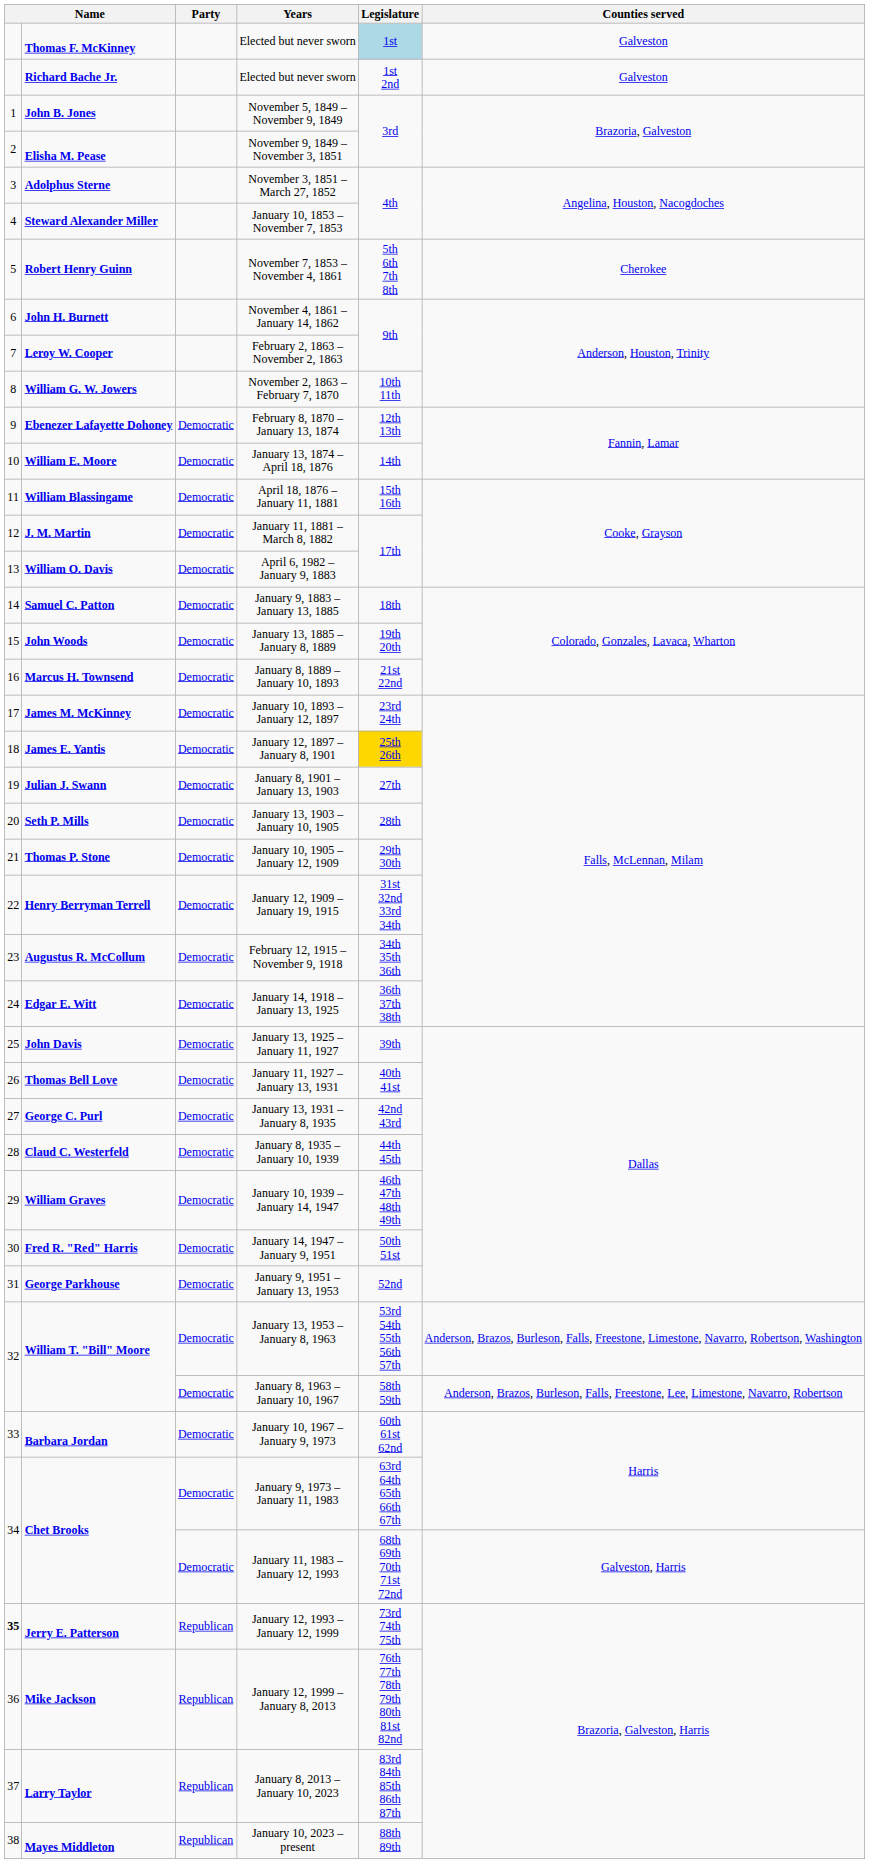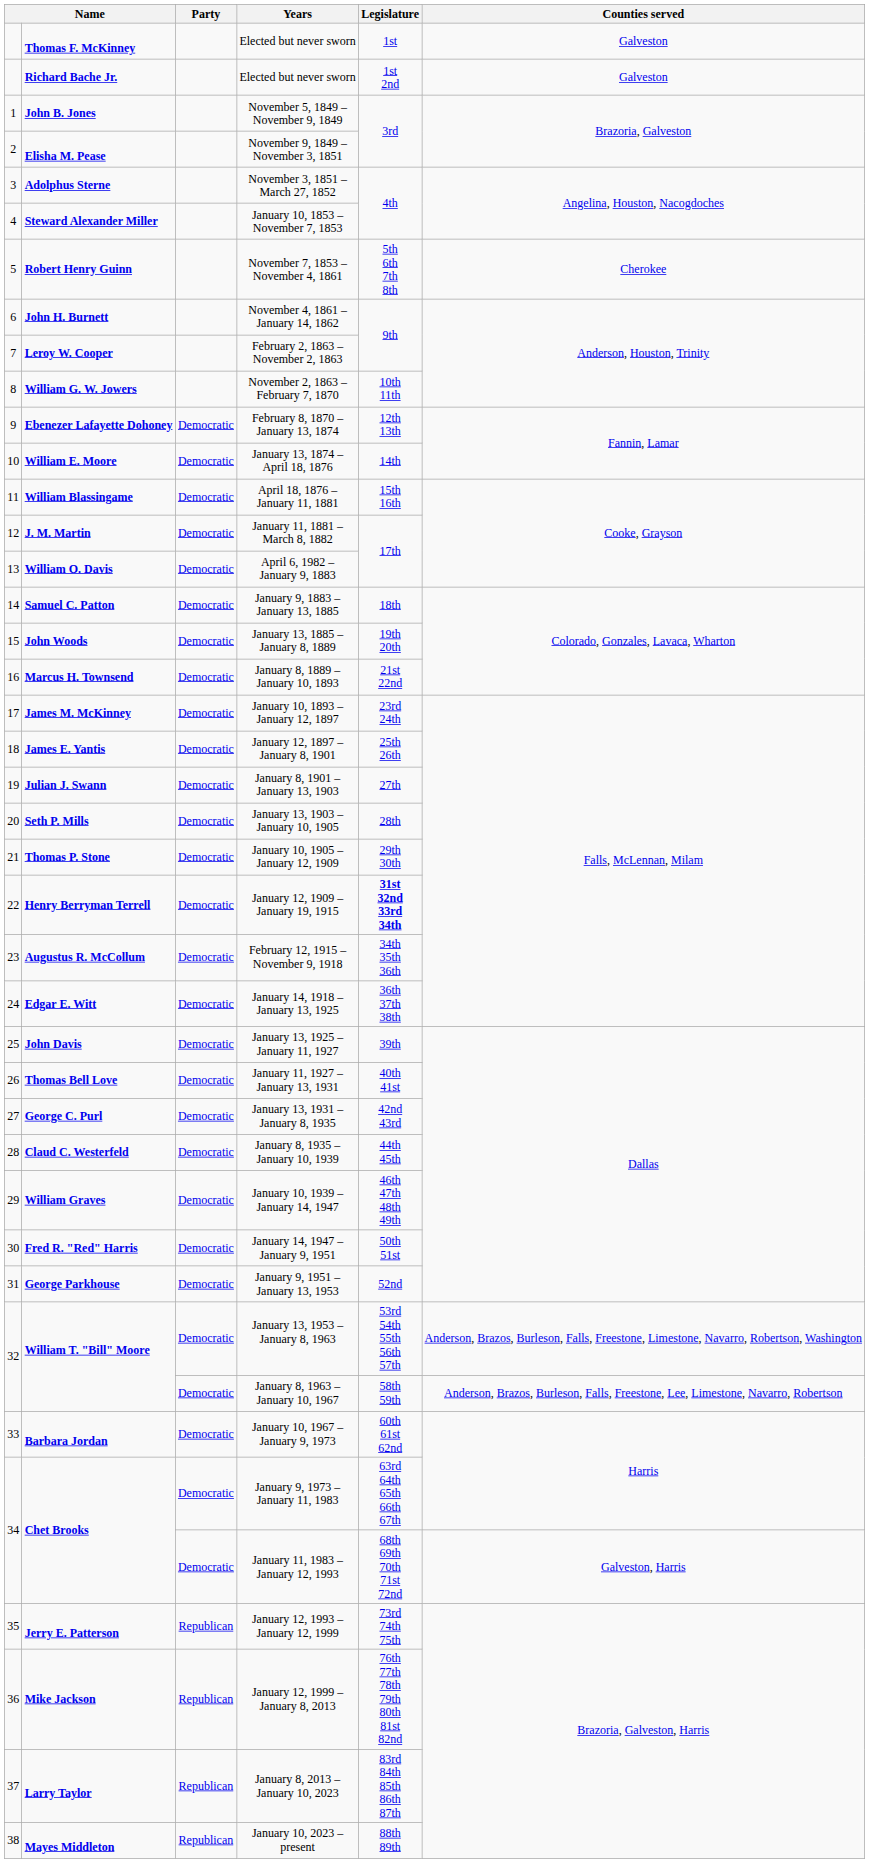Thomas F. McKinney / Elected but never sworn | Legislature: lightblue background -> no background
January 12, 1897 – January 8, 1901 | Legislature: gold background -> no background
January 12, 1909 – January 19, 1915 | Legislature: normal -> bold
January 12, 1993 – January 12, 1999 | column 1: bold -> normal
